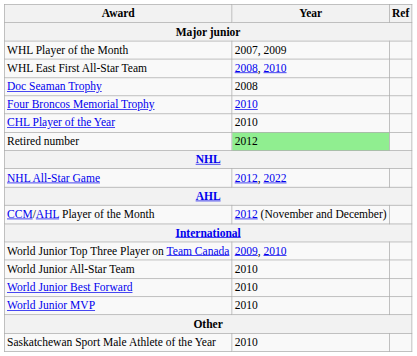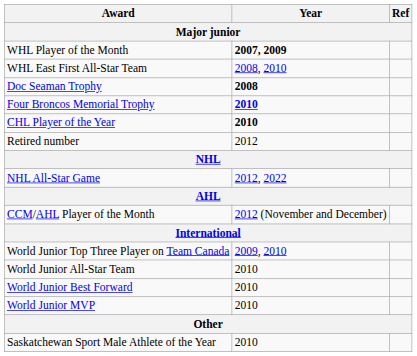WHL Player of the Month | Year: normal -> bold
Doc Seaman Trophy | Year: normal -> bold
Four Broncos Memorial Trophy | Year: normal -> bold
CHL Player of the Year | Year: normal -> bold
Retired number | Year: lightgreen background -> no background
